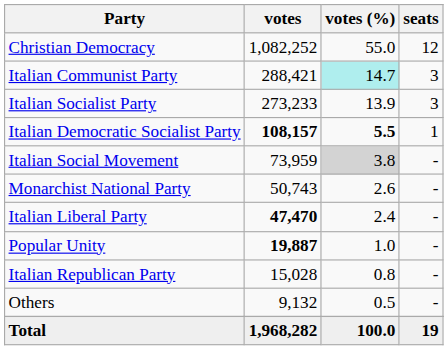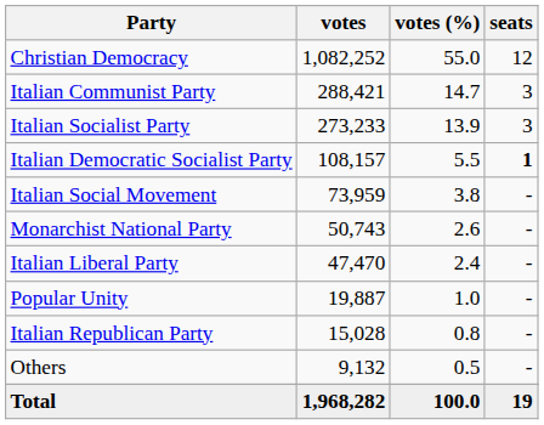Italian Communist Party | votes (%): paleturquoise background -> no background
Italian Democratic Socialist Party | votes: bold -> normal
Italian Democratic Socialist Party | votes (%): bold -> normal
Italian Democratic Socialist Party | seats: normal -> bold
Italian Social Movement | votes (%): lightgrey background -> no background
Italian Liberal Party | votes: bold -> normal
Popular Unity | votes: bold -> normal
